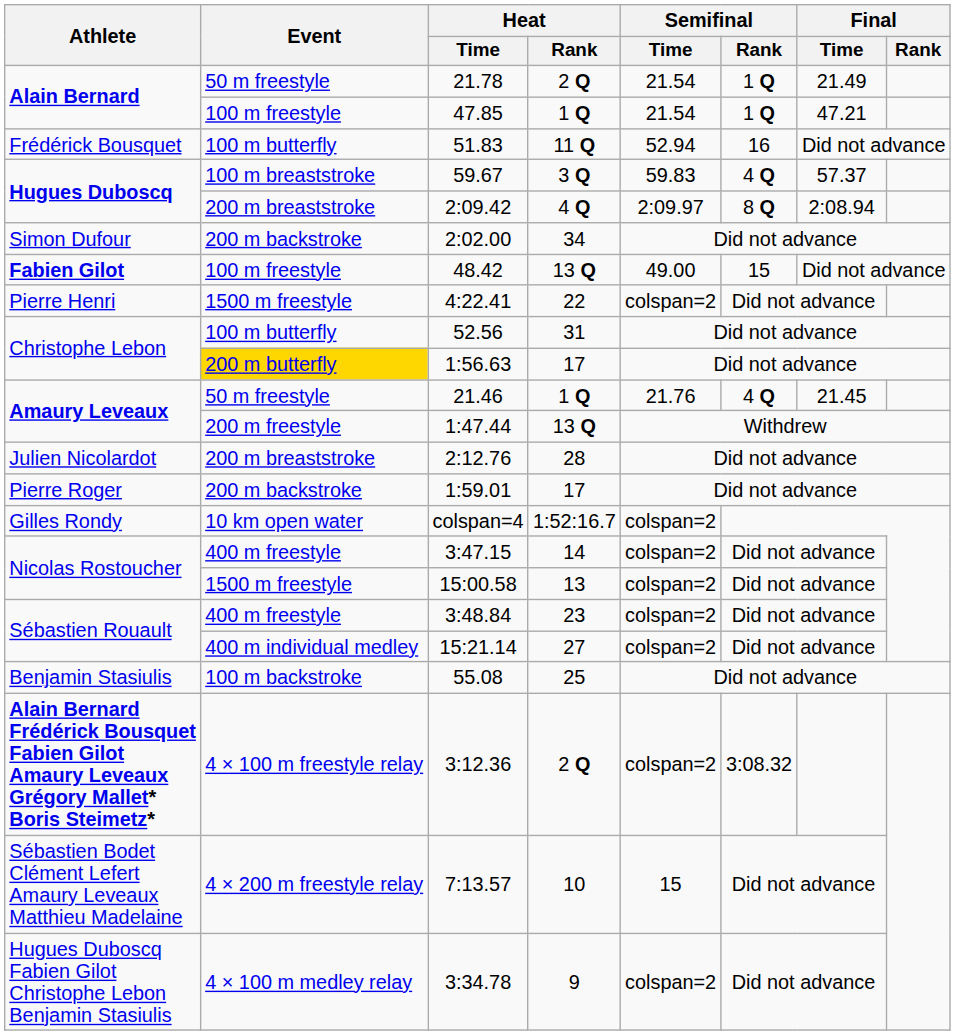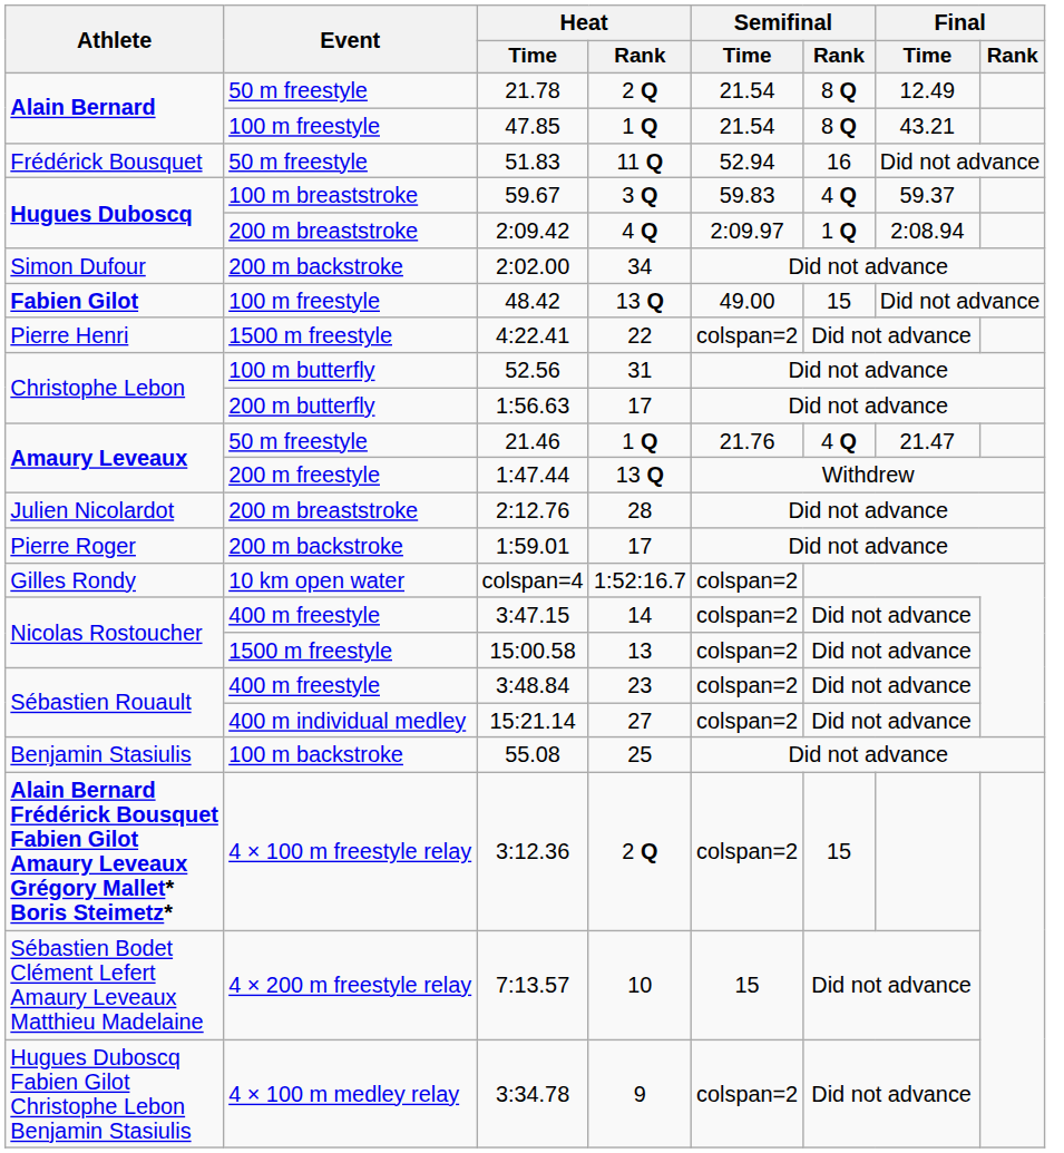21.78 | Semifinal / Rank: 1 Q -> 8 Q
21.78 | Final / Time: 21.49 -> 12.49
47.85 | Semifinal / Rank: 1 Q -> 8 Q
47.85 | Final / Time: 47.21 -> 43.21
51.83 | Event: 100 m butterfly -> 50 m freestyle
59.67 | Final / Time: 57.37 -> 59.37
2:09.42 | Semifinal / Rank: 8 Q -> 1 Q
1:56.63 | Event: gold background -> no background
21.46 | Final / Time: 21.45 -> 21.47
3:12.36 | Semifinal / Rank: 3:08.32 -> 15
